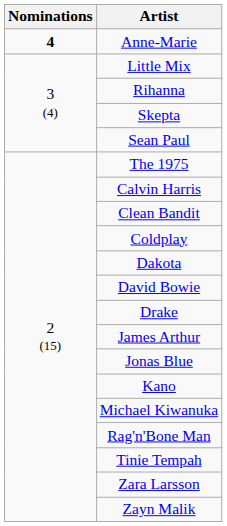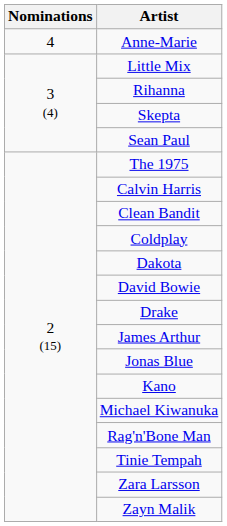Anne-Marie | Nominations: bold -> normal
